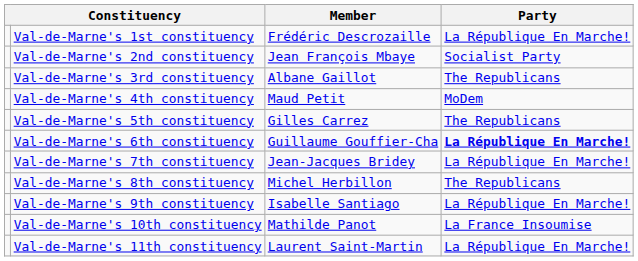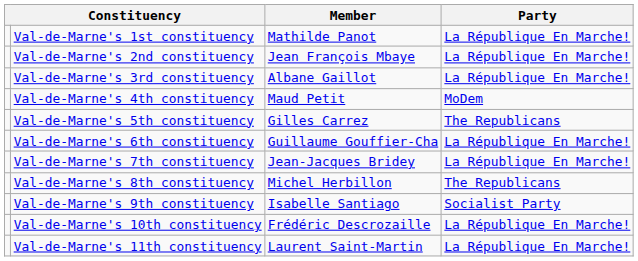Val-de-Marne's 1st constituency | Member: Frédéric Descrozaille -> Mathilde Panot
Val-de-Marne's 2nd constituency | Party: Socialist Party -> La République En Marche!
Val-de-Marne's 3rd constituency | Party: The Republicans -> La République En Marche!
Val-de-Marne's 6th constituency | Party: bold -> normal
Val-de-Marne's 9th constituency | Party: La République En Marche! -> Socialist Party
Val-de-Marne's 10th constituency | Member: Mathilde Panot -> Frédéric Descrozaille
Val-de-Marne's 10th constituency | Party: La France Insoumise -> La République En Marche!
